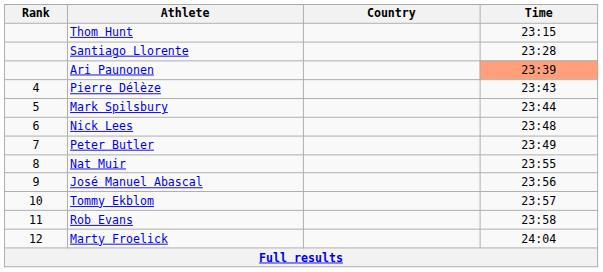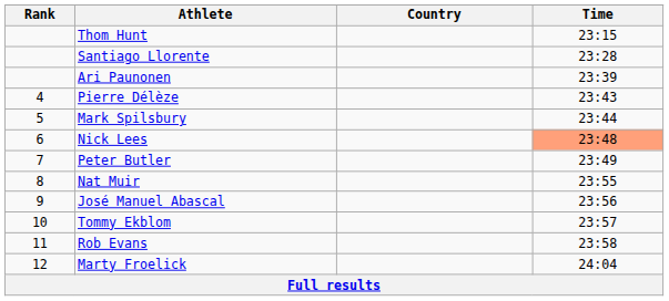Ari Paunonen | Time: lightsalmon background -> no background
Nick Lees | Time: no background -> lightsalmon background
